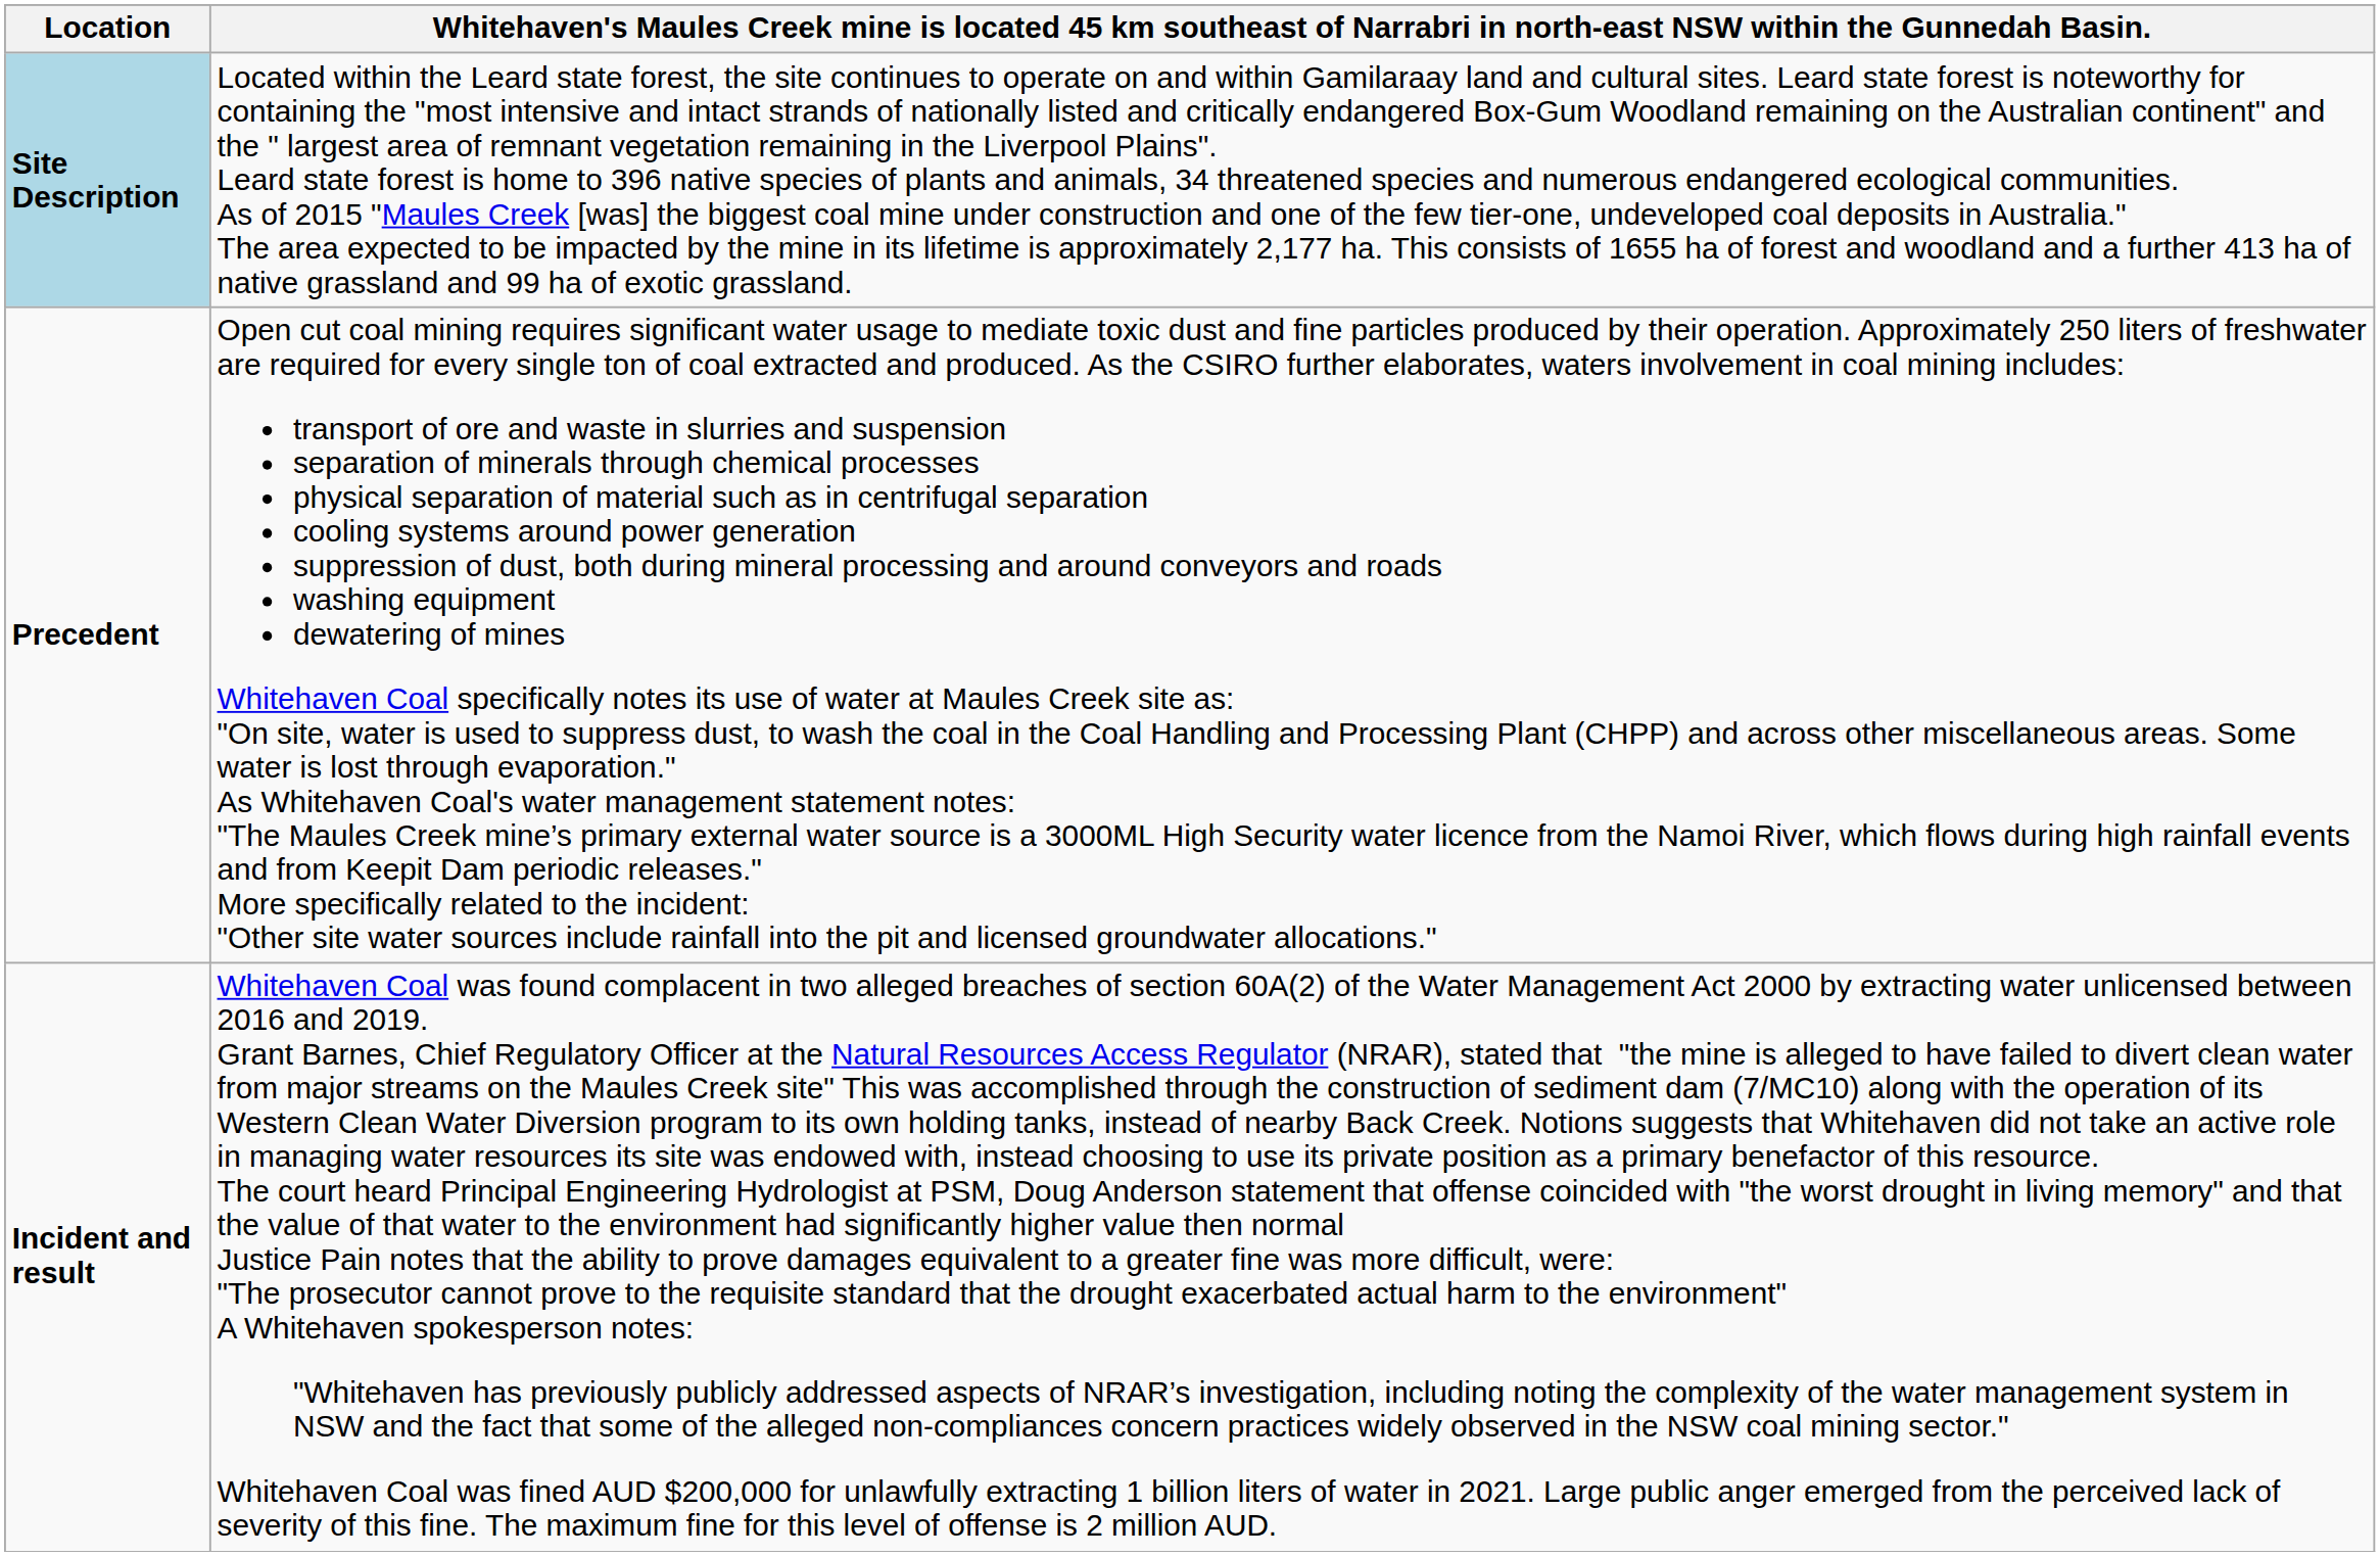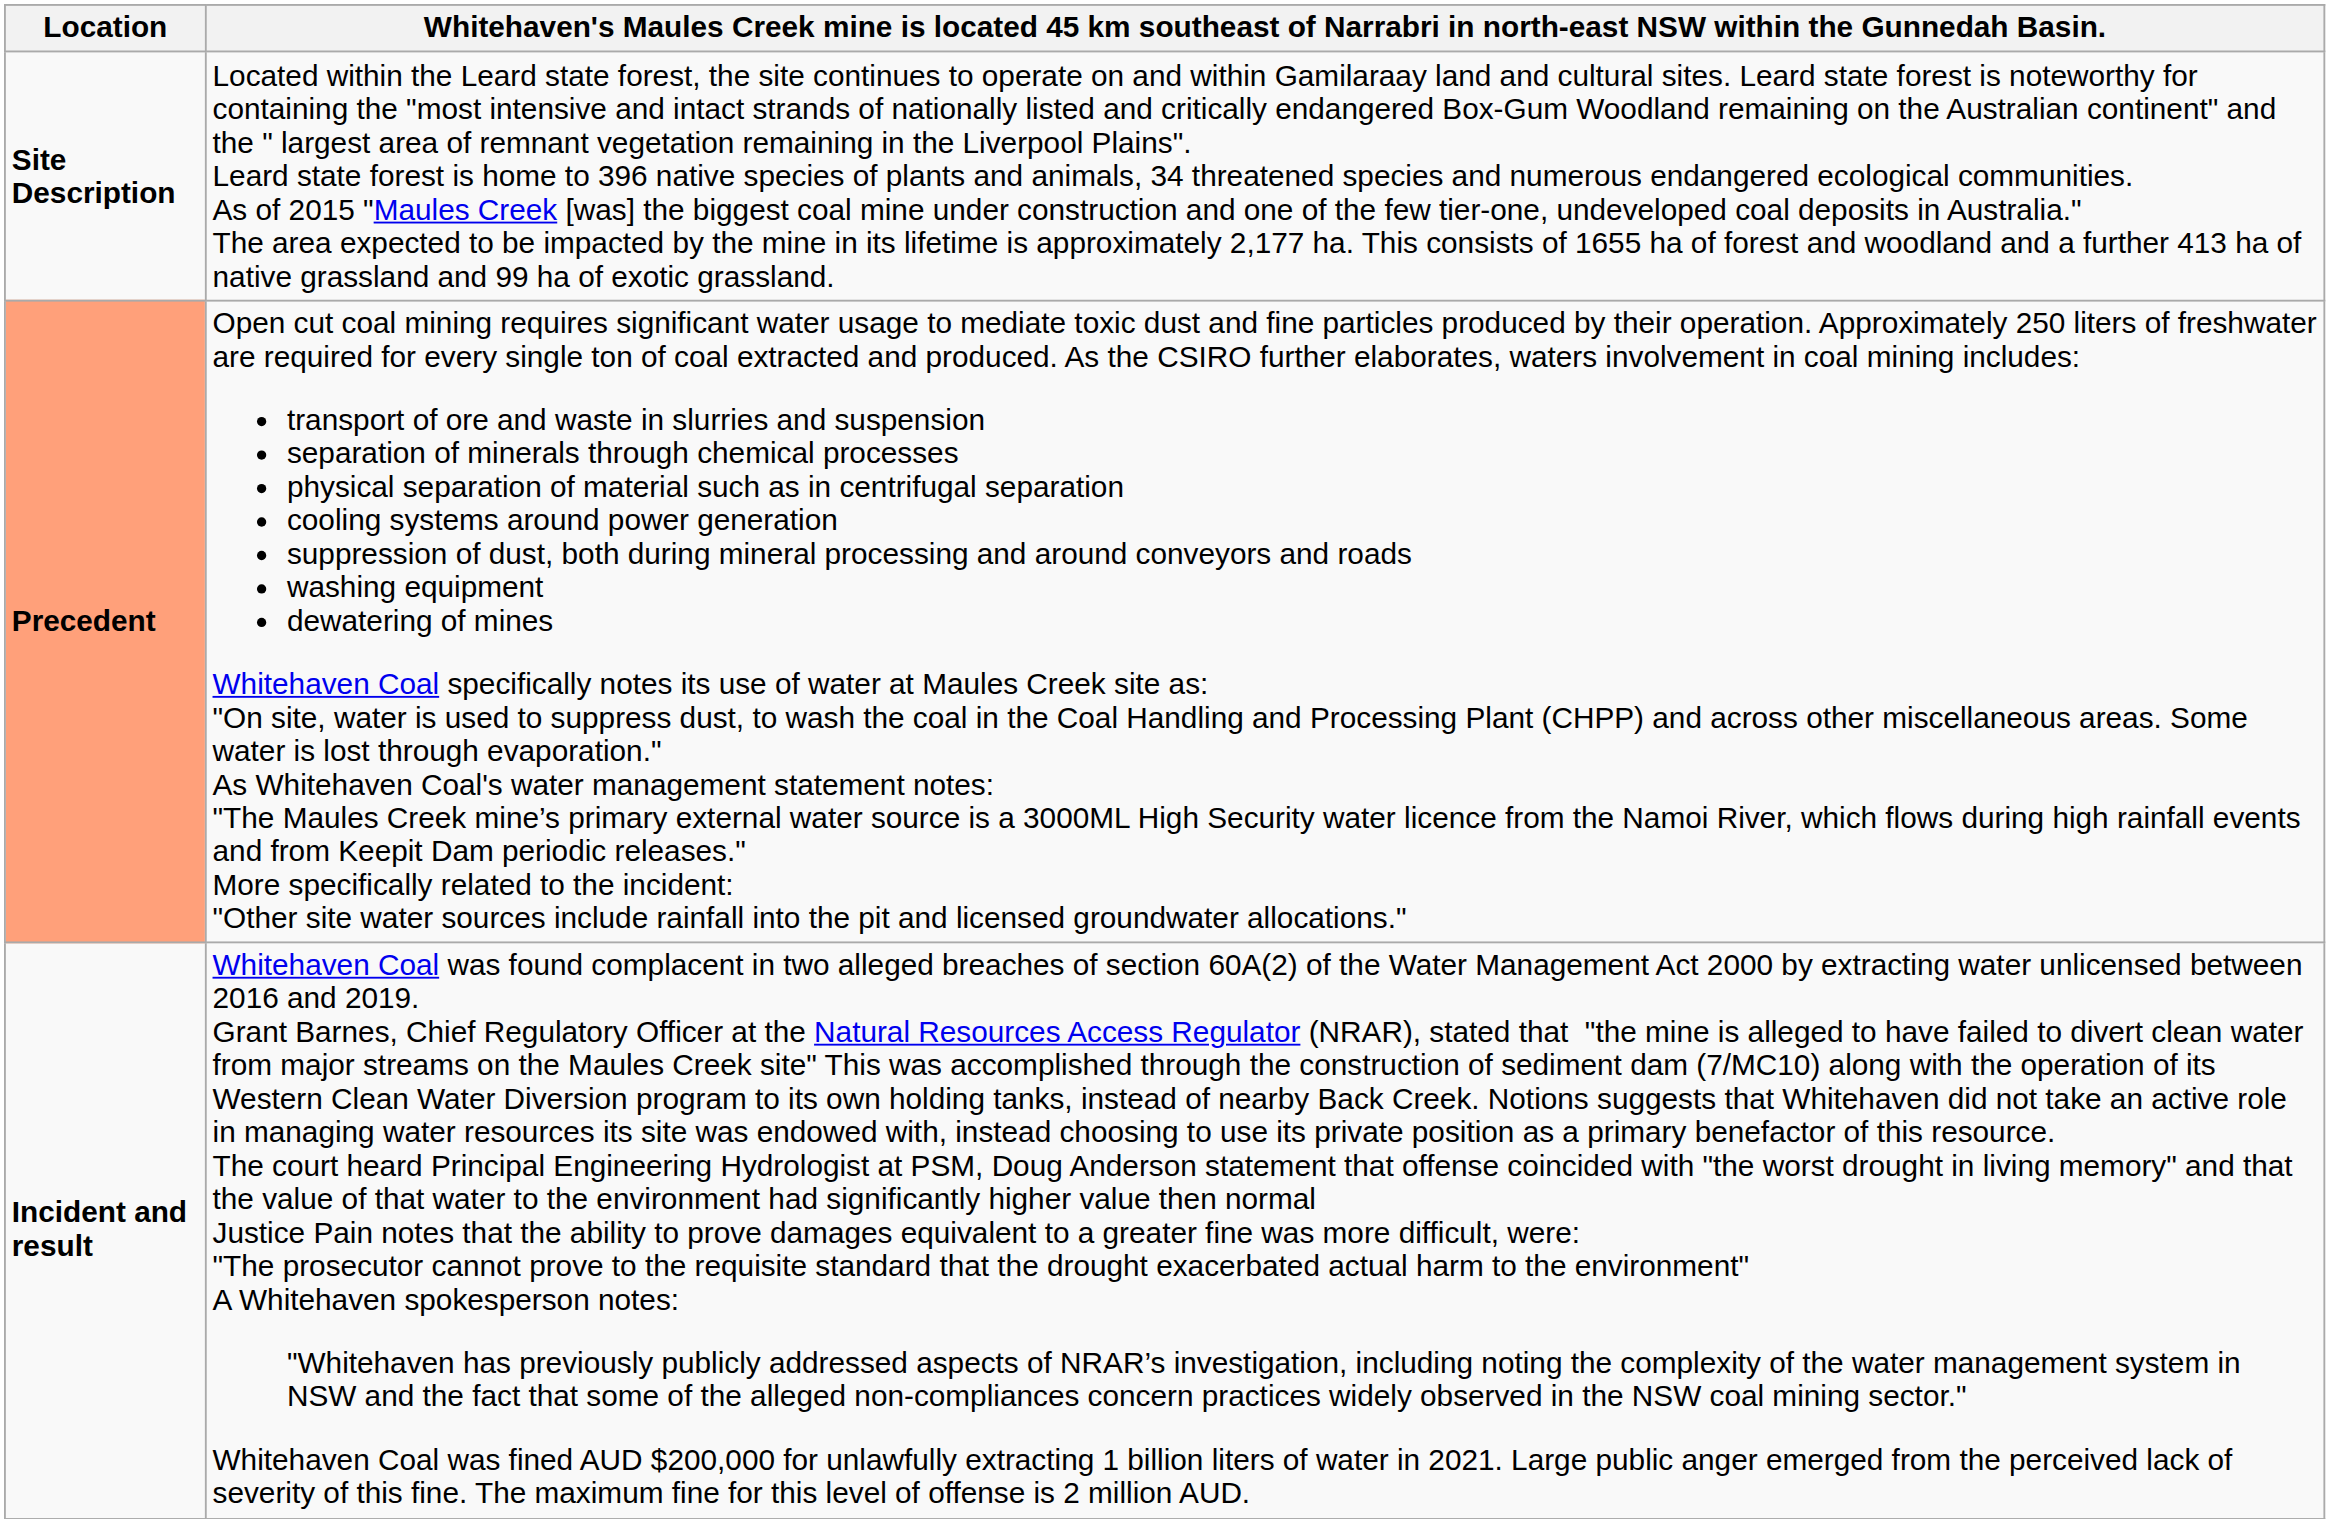Site Description | Location: lightblue background -> no background
Precedent | Location: no background -> lightsalmon background
